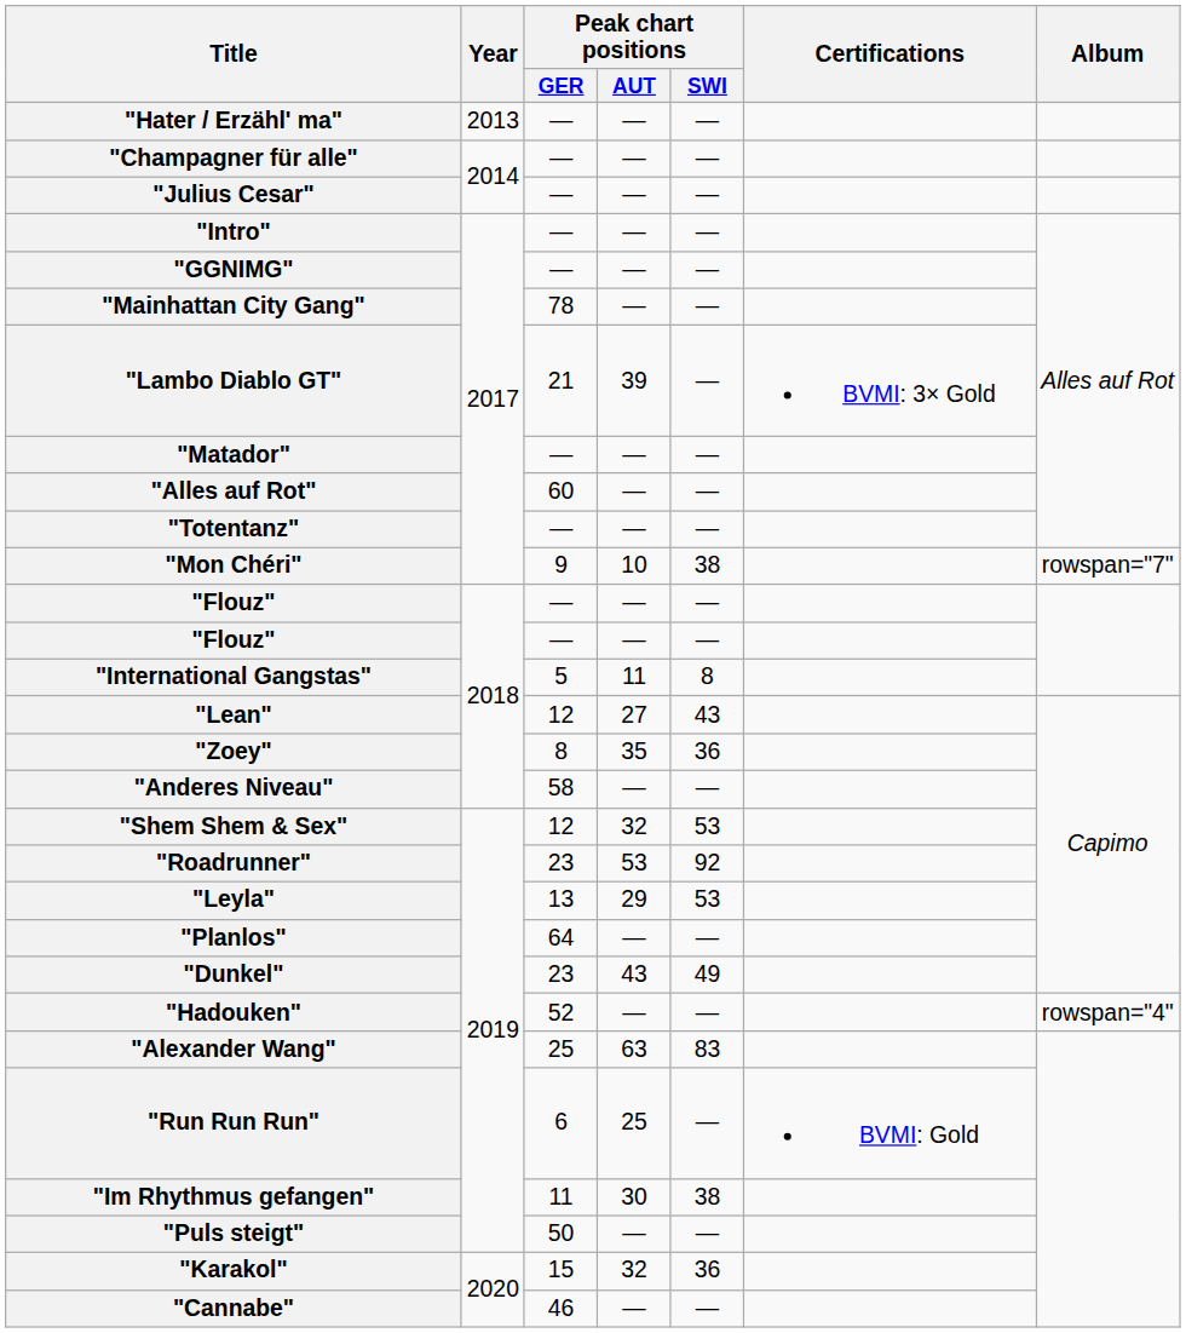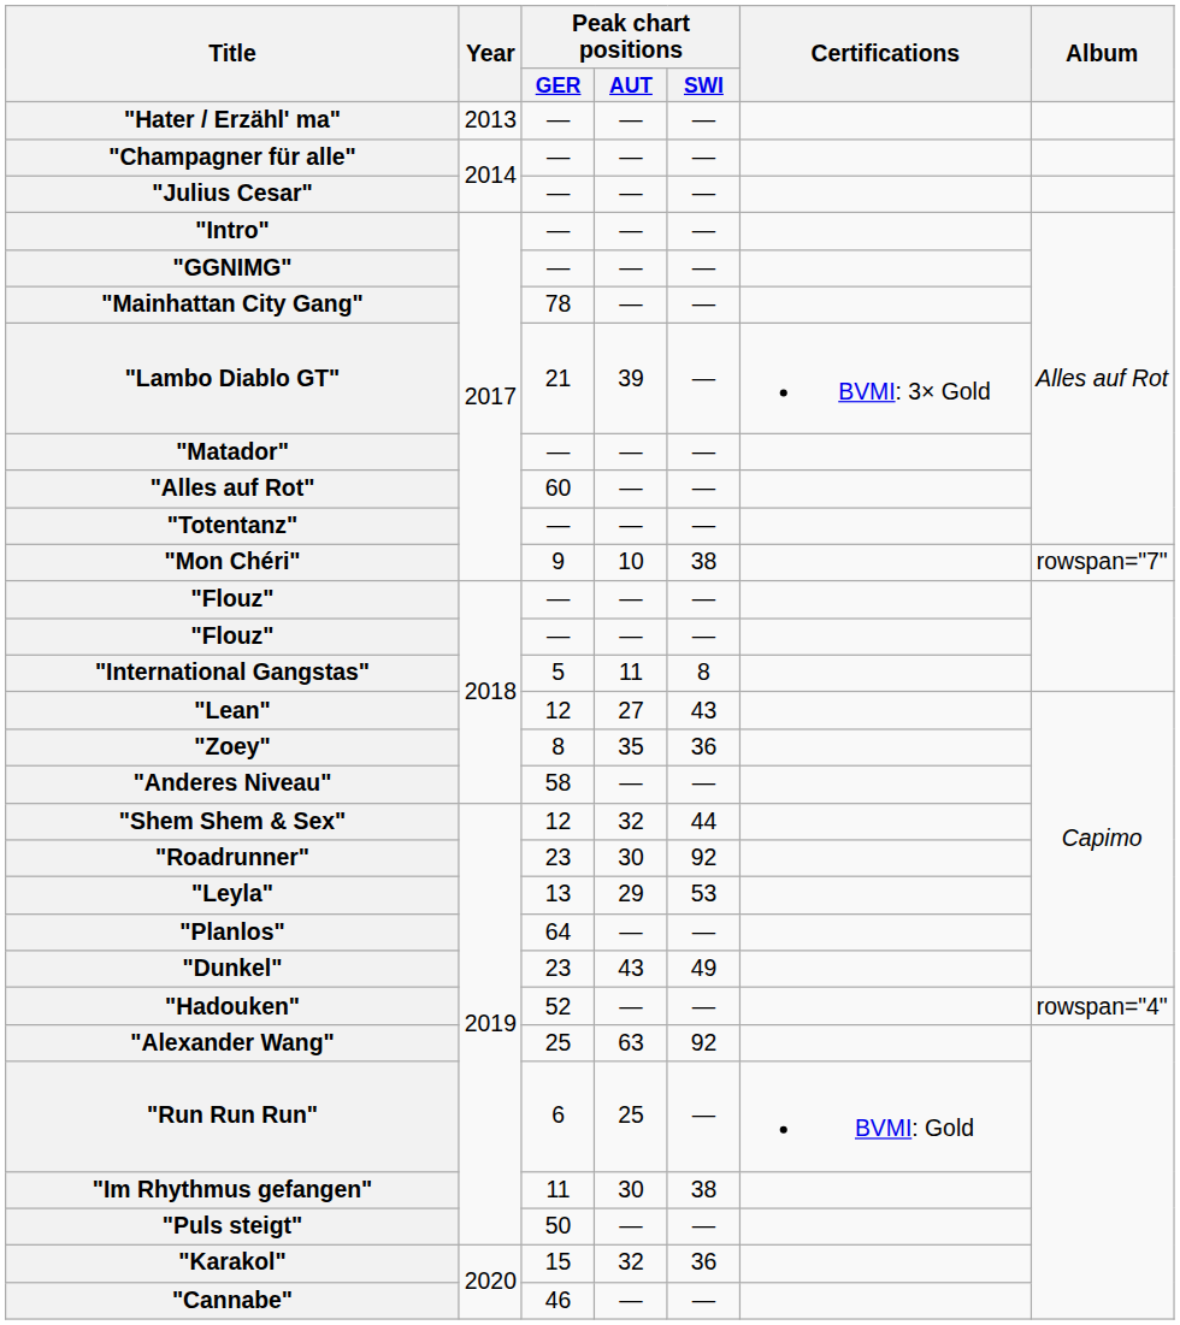"Shem Shem & Sex" | Peak chart positions / SWI: 53 -> 44
"Roadrunner" | Peak chart positions / AUT: 53 -> 30
"Alexander Wang" | Peak chart positions / SWI: 83 -> 92
